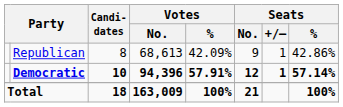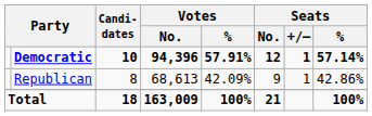rows swapped: Democratic <-> Republican
